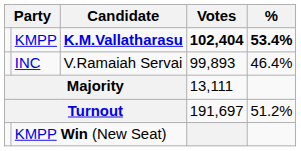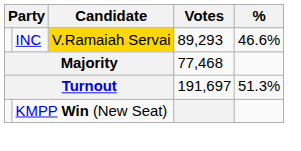- row: KMPP | K.M.Vallatharasu | 102,404 | 53.4%
INC | Candidate: no background -> gold background
INC | Votes: 99,893 -> 89,293
INC | %: 46.4% -> 46.6%
Majority | Votes: 13,111 -> 77,468
Turnout | %: 51.2% -> 51.3%
